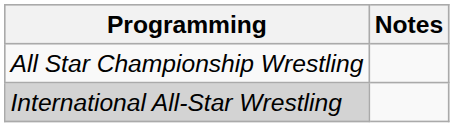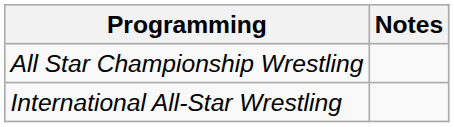row 3 | Programming: lightgrey background -> no background
